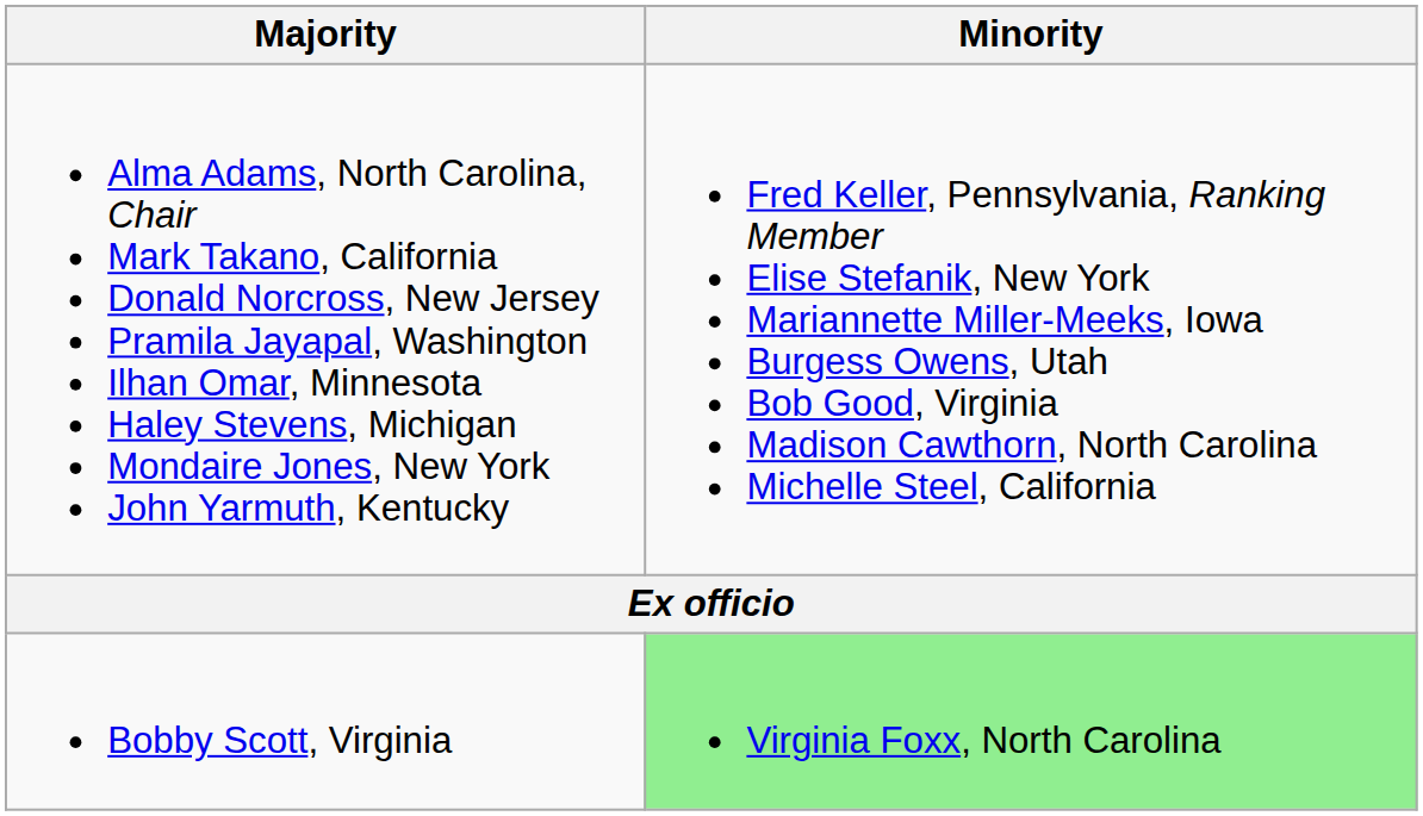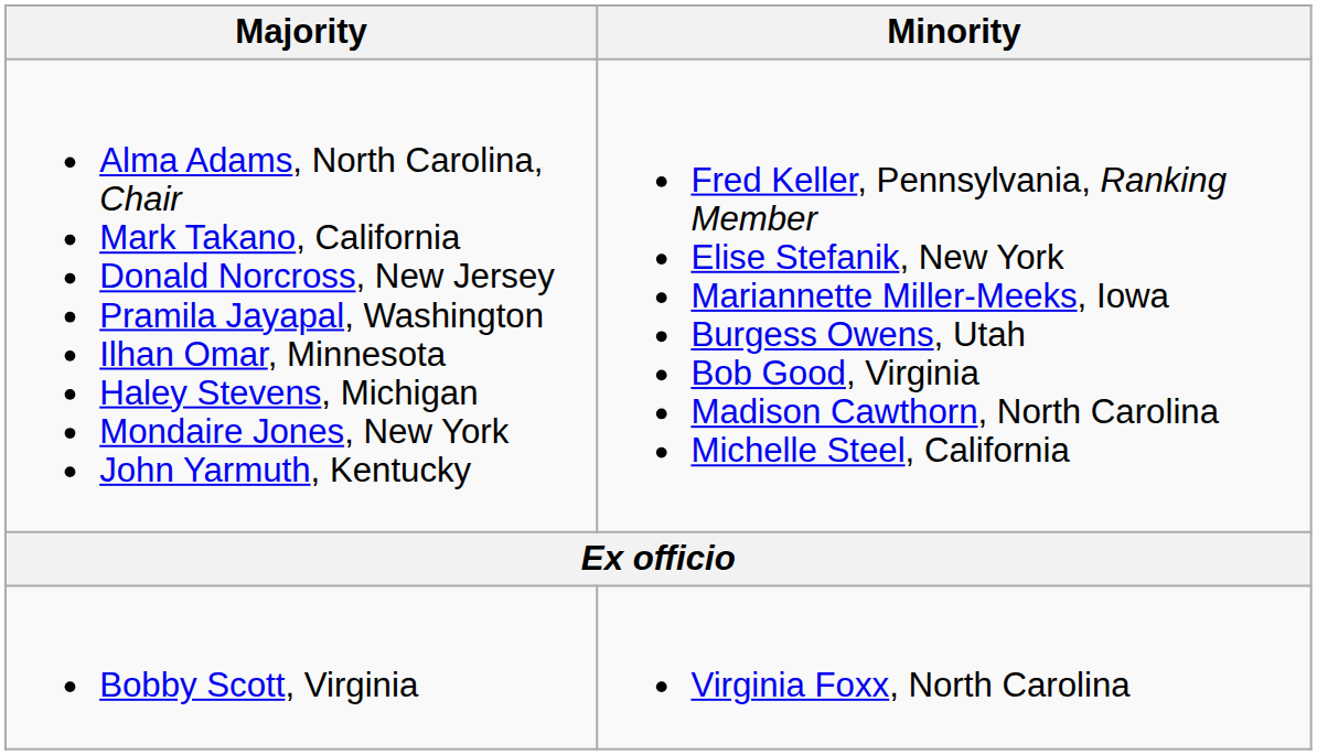Bobby Scott, Virginia | Minority: lightgreen background -> no background
